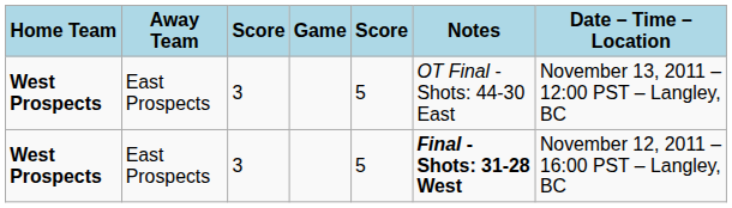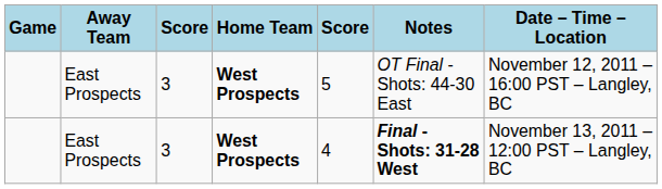columns swapped: Game <-> Home Team
row 2 | Date – Time – Location: November 13, 2011 – 12:00 PST – Langley, BC -> November 12, 2011 – 16:00 PST – Langley, BC
row 3 | column 5: 5 -> 4
row 3 | Date – Time – Location: November 12, 2011 – 16:00 PST – Langley, BC -> November 13, 2011 – 12:00 PST – Langley, BC
